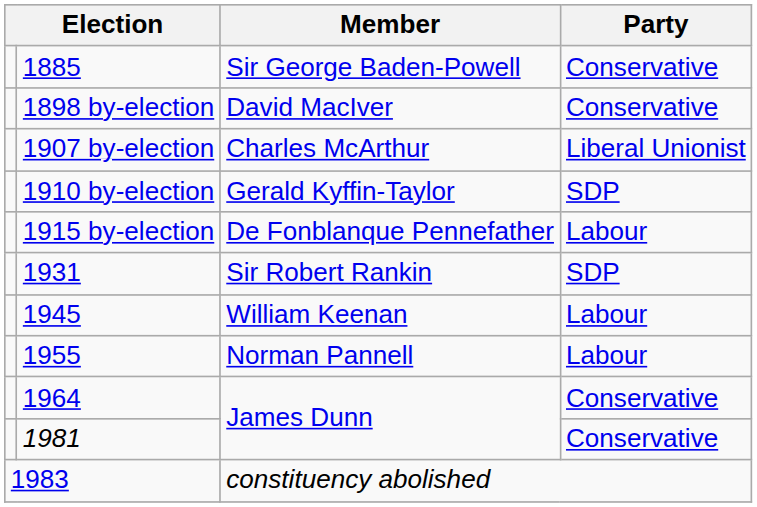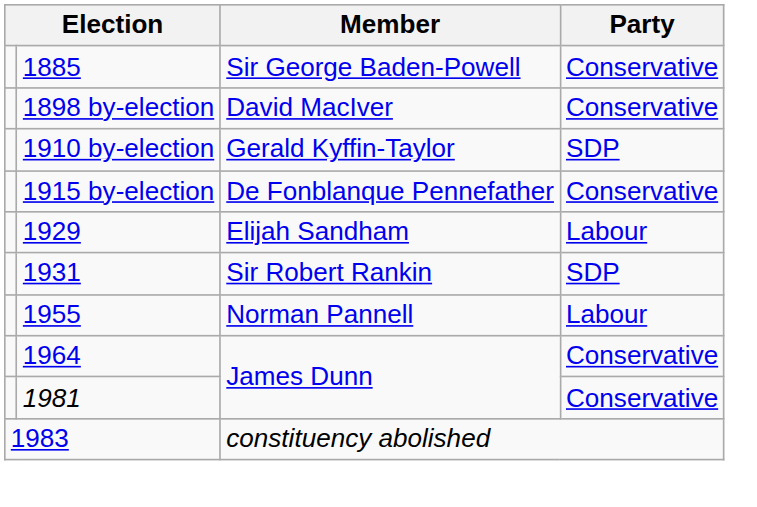- row: 1907 by-election | Charles McArthur | Liberal Unionist
De Fonblanque Pennefather | Party: Labour -> Conservative
+ row: 1929 | Elijah Sandham | Labour
- row: 1945 | William Keenan | Labour
